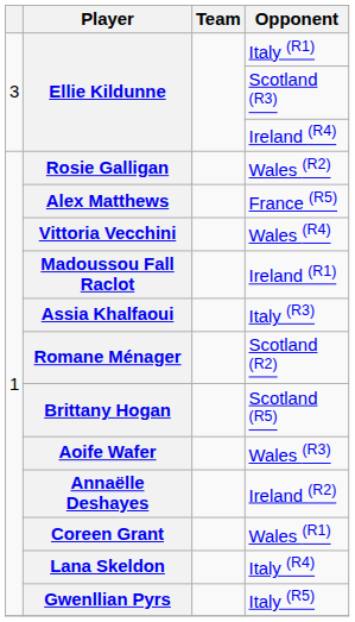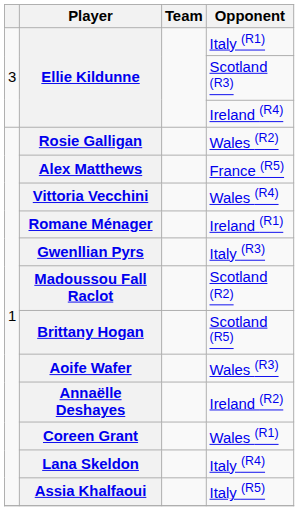Ireland (R1) | Player: Madoussou Fall Raclot -> Romane Ménager
Italy (R3) | Player: Assia Khalfaoui -> Gwenllian Pyrs
Scotland (R2) | Player: Romane Ménager -> Madoussou Fall Raclot
Italy (R5) | Player: Gwenllian Pyrs -> Assia Khalfaoui
